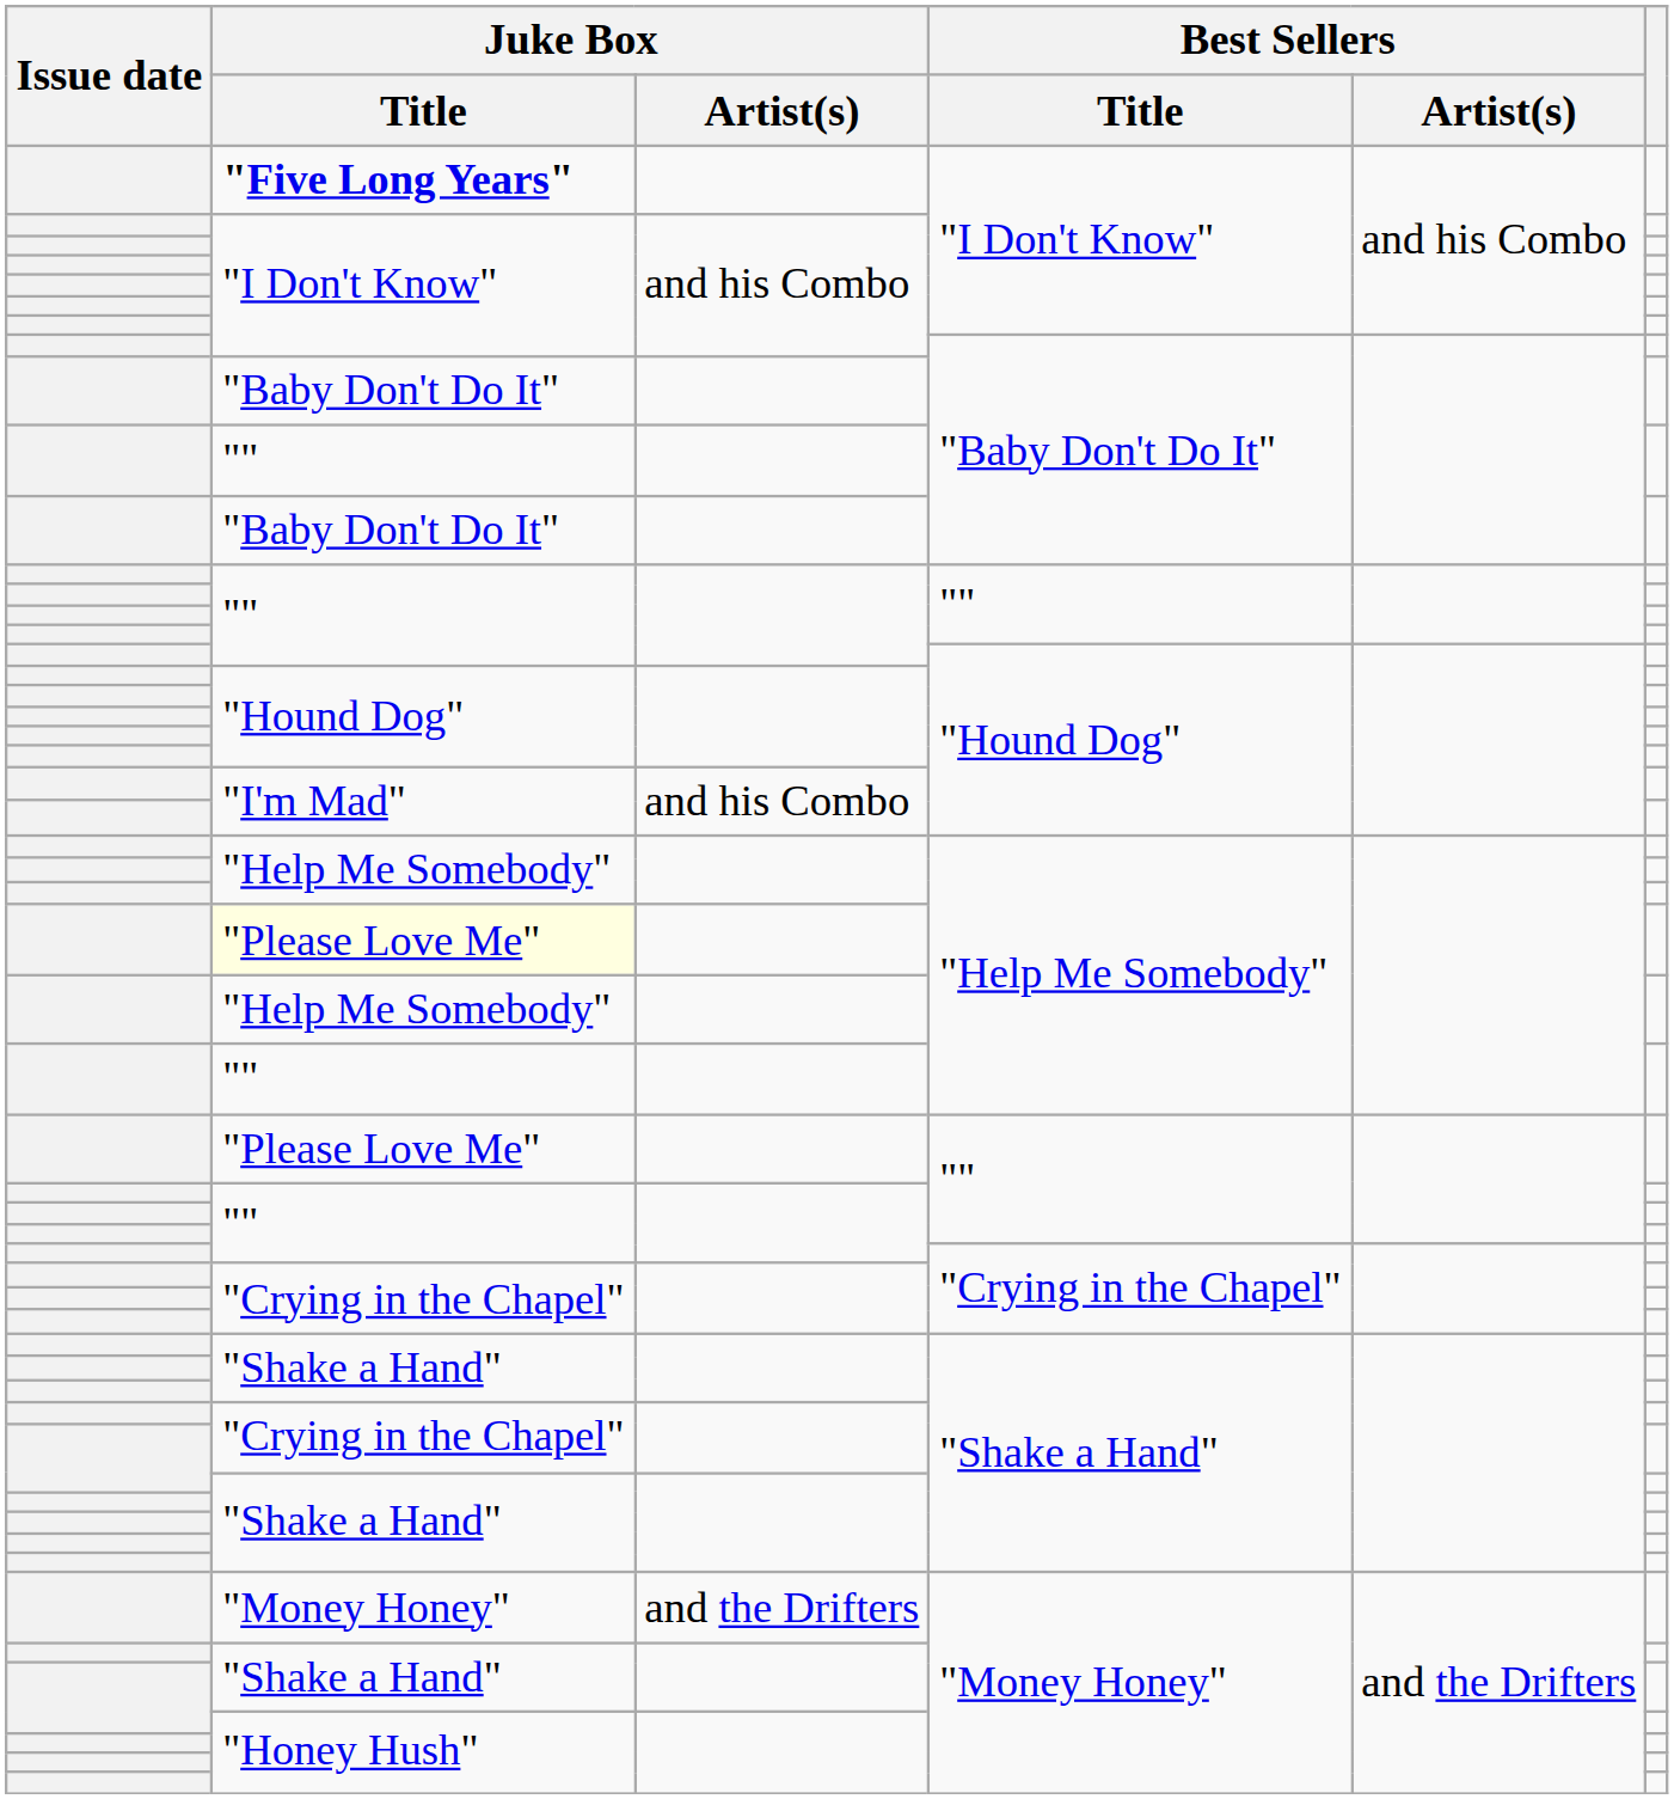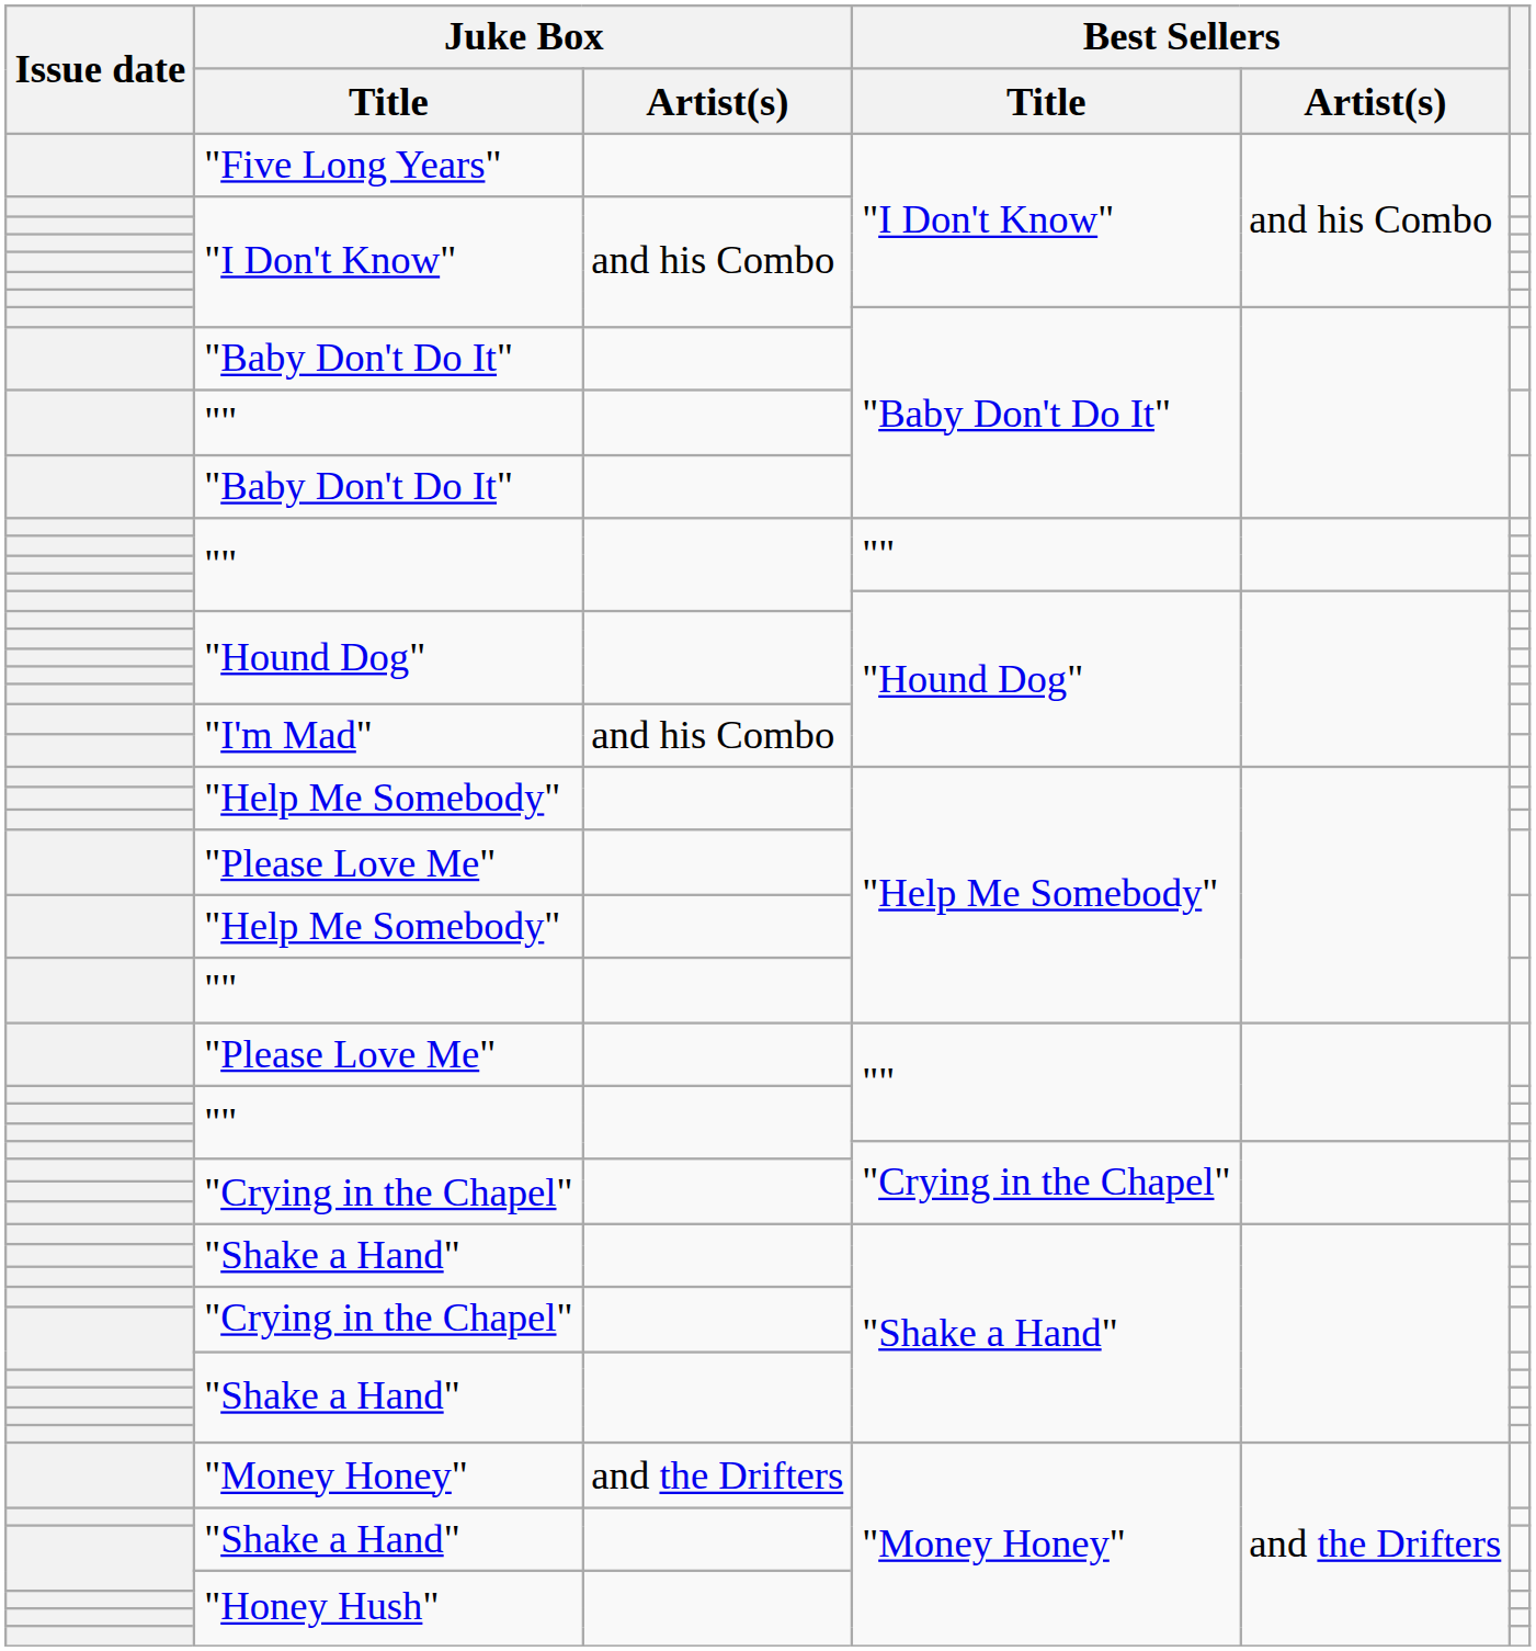"Five Long Years" | Juke Box / Title: bold -> normal
"Please Love Me" / "Help Me Somebody" | Juke Box / Title: lightyellow background -> no background
